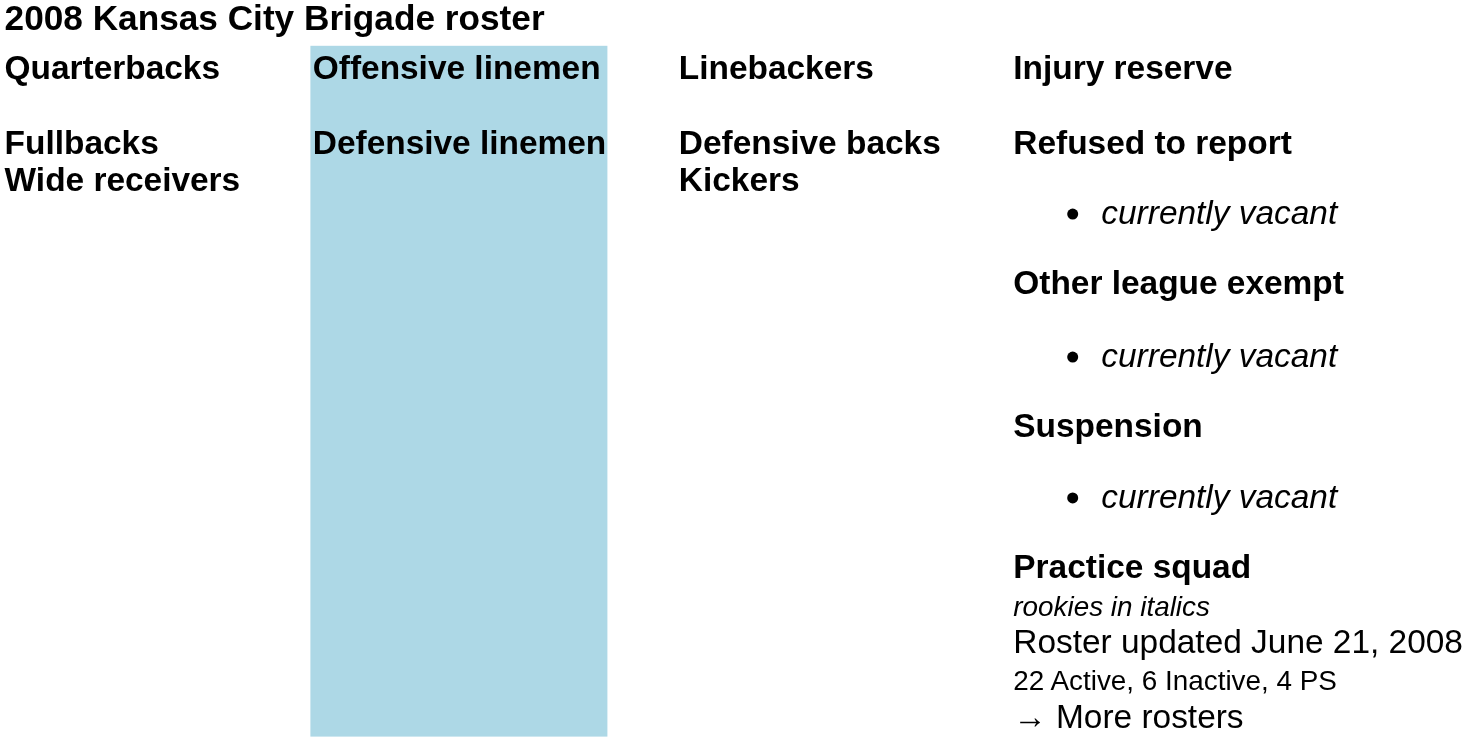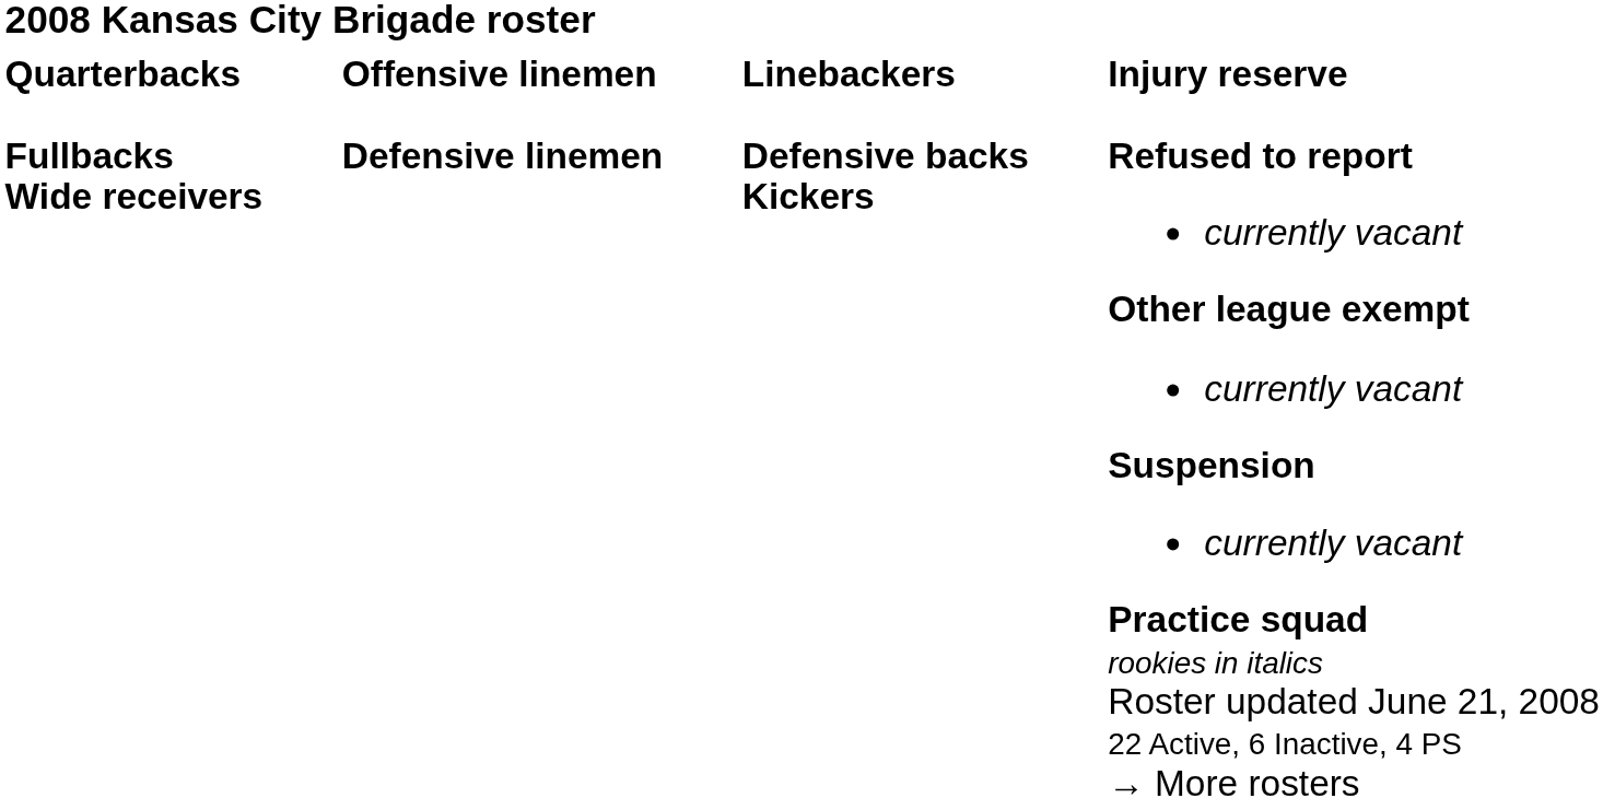Quarterbacks Fullbacks Wide receivers | column 2: lightblue background -> no background
